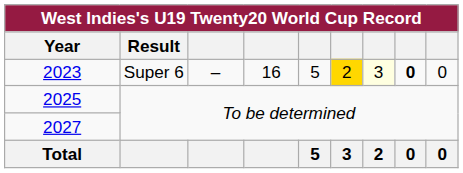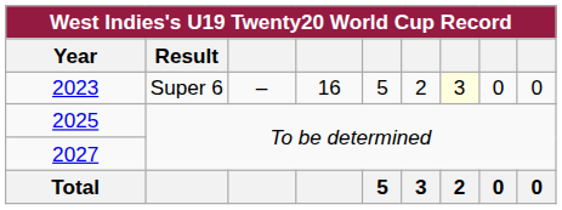2023 | column 6: gold background -> no background
2023 | column 8: bold -> normal
